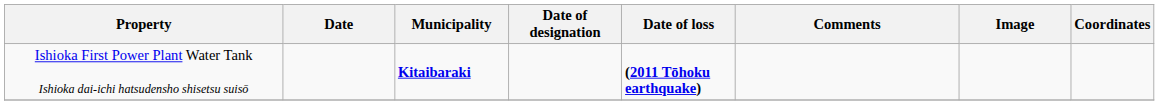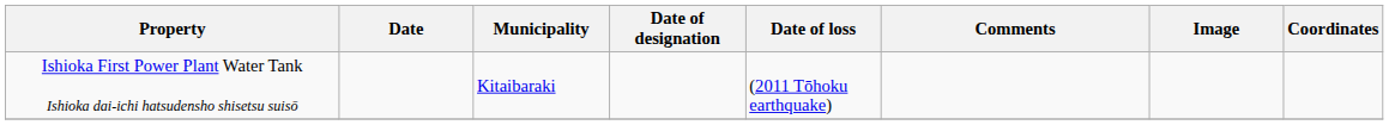row 2 | Municipality: bold -> normal
row 2 | Date of loss: bold -> normal
